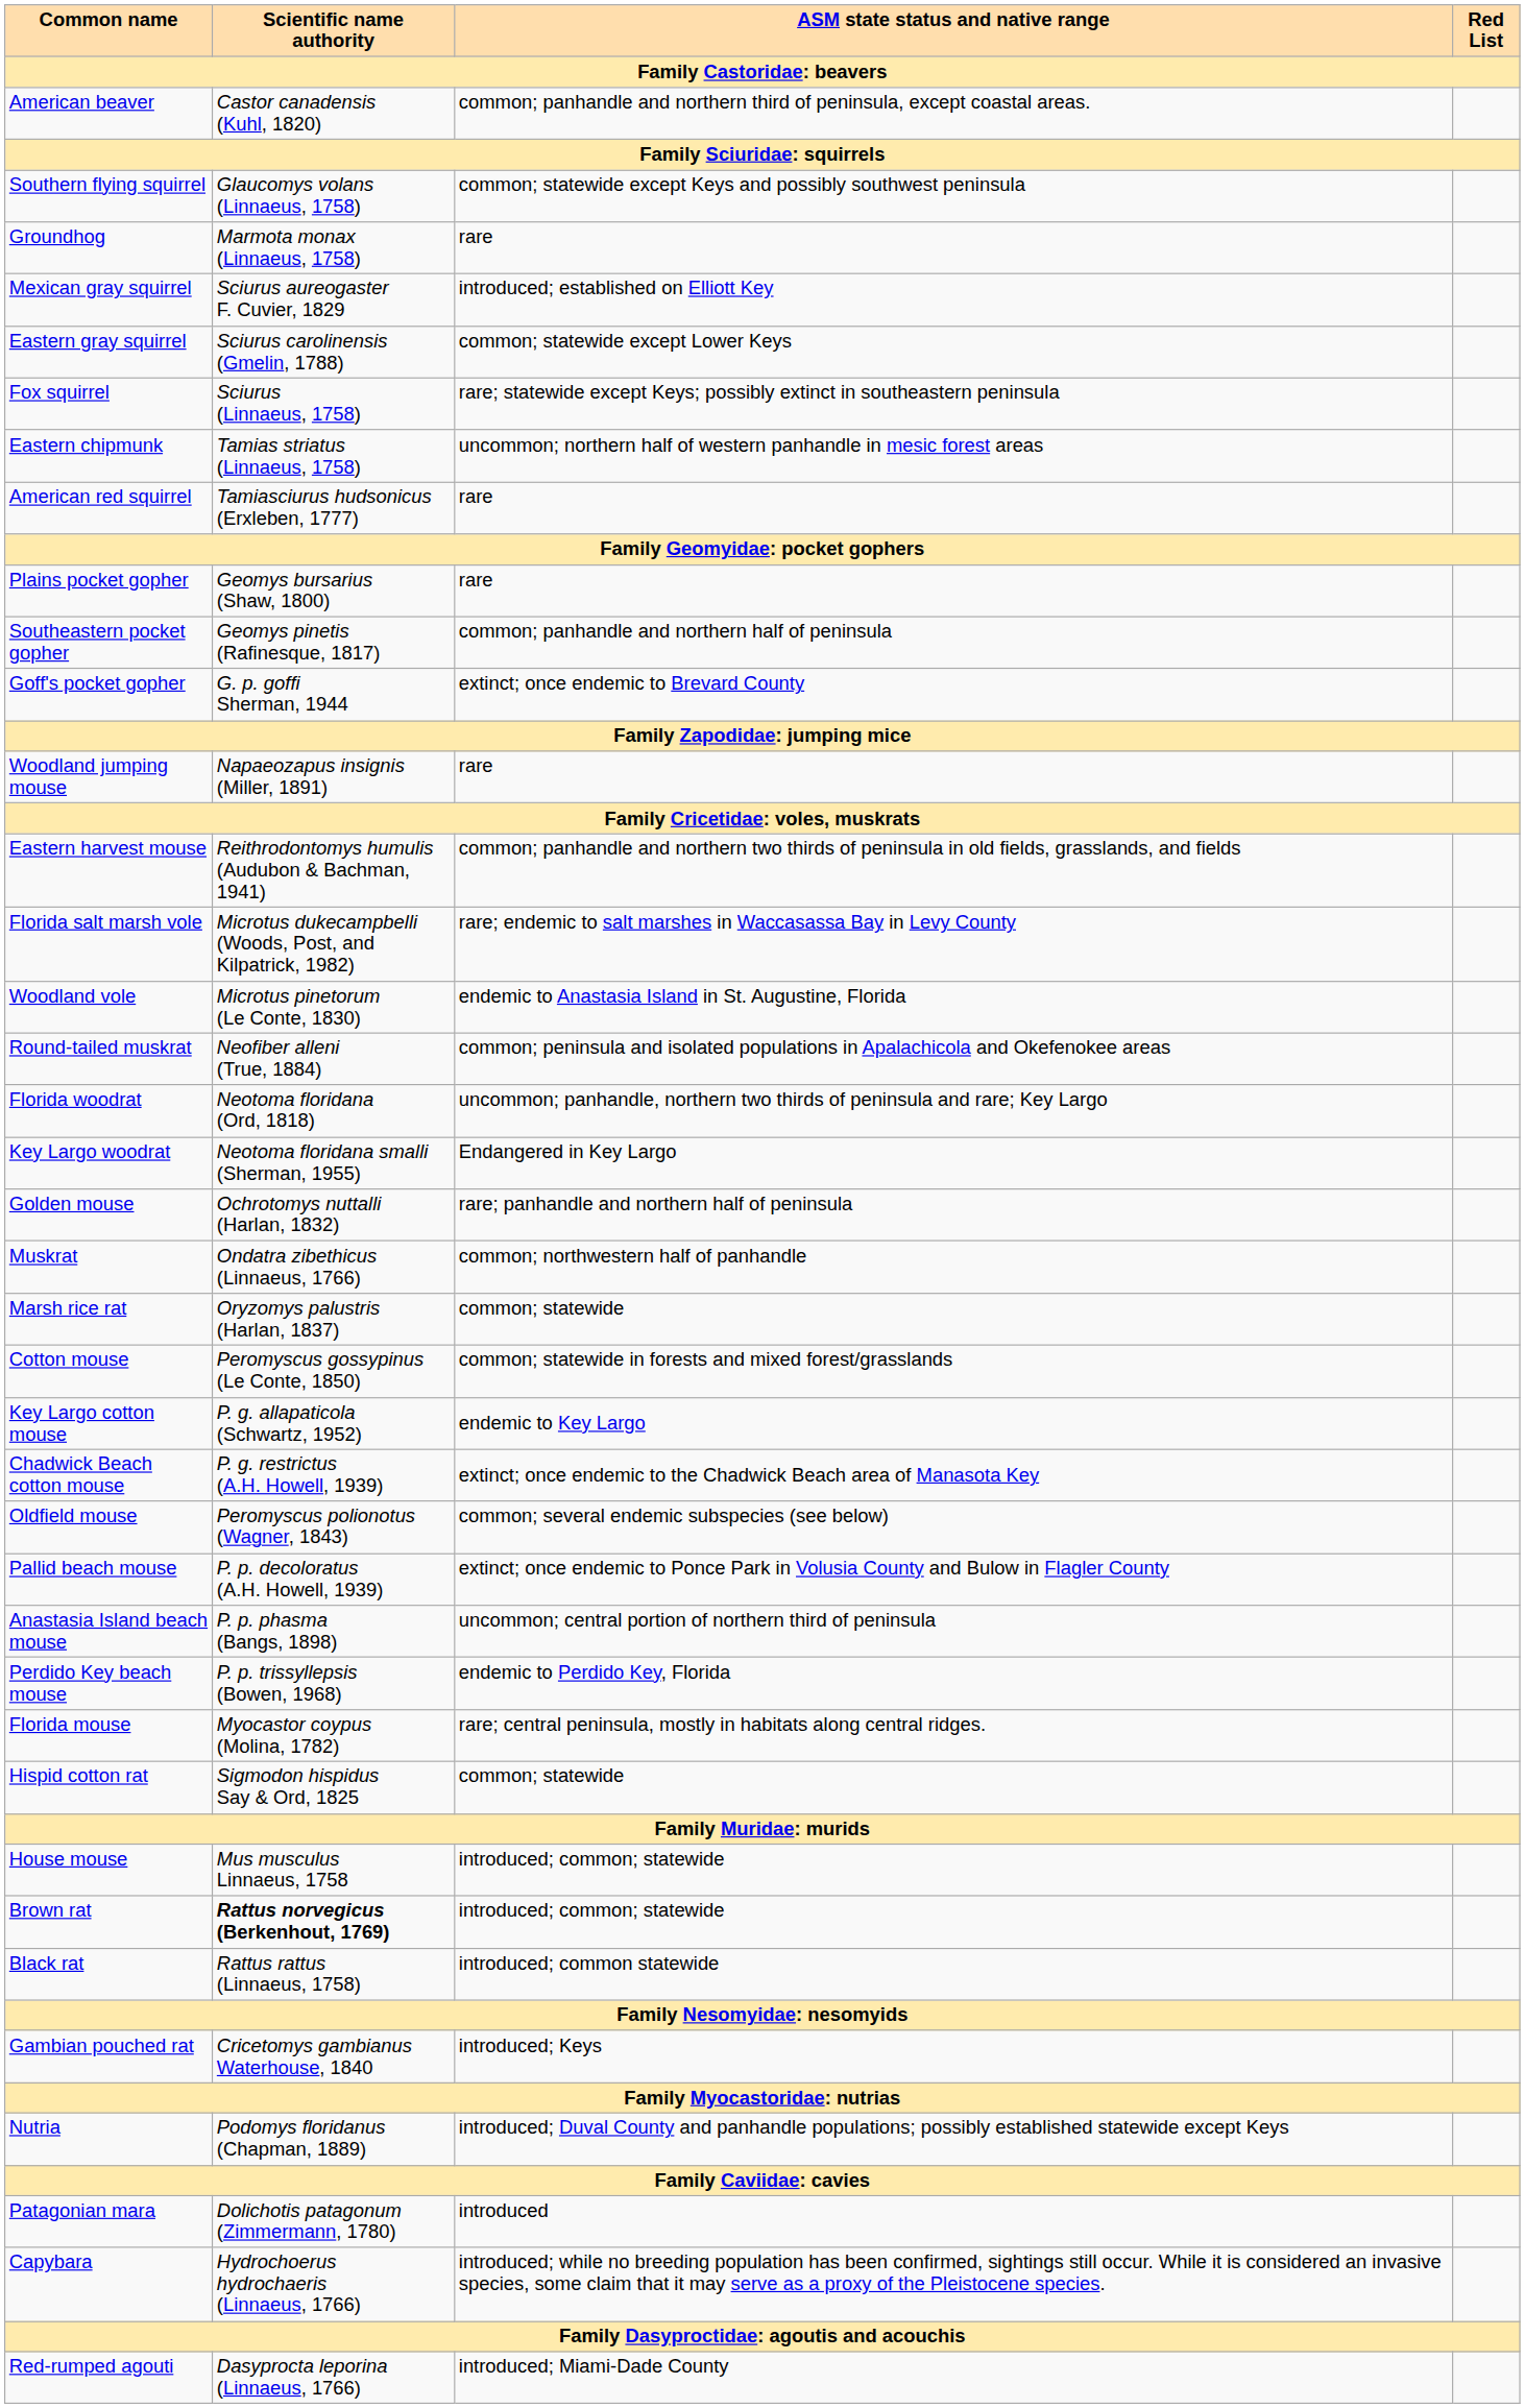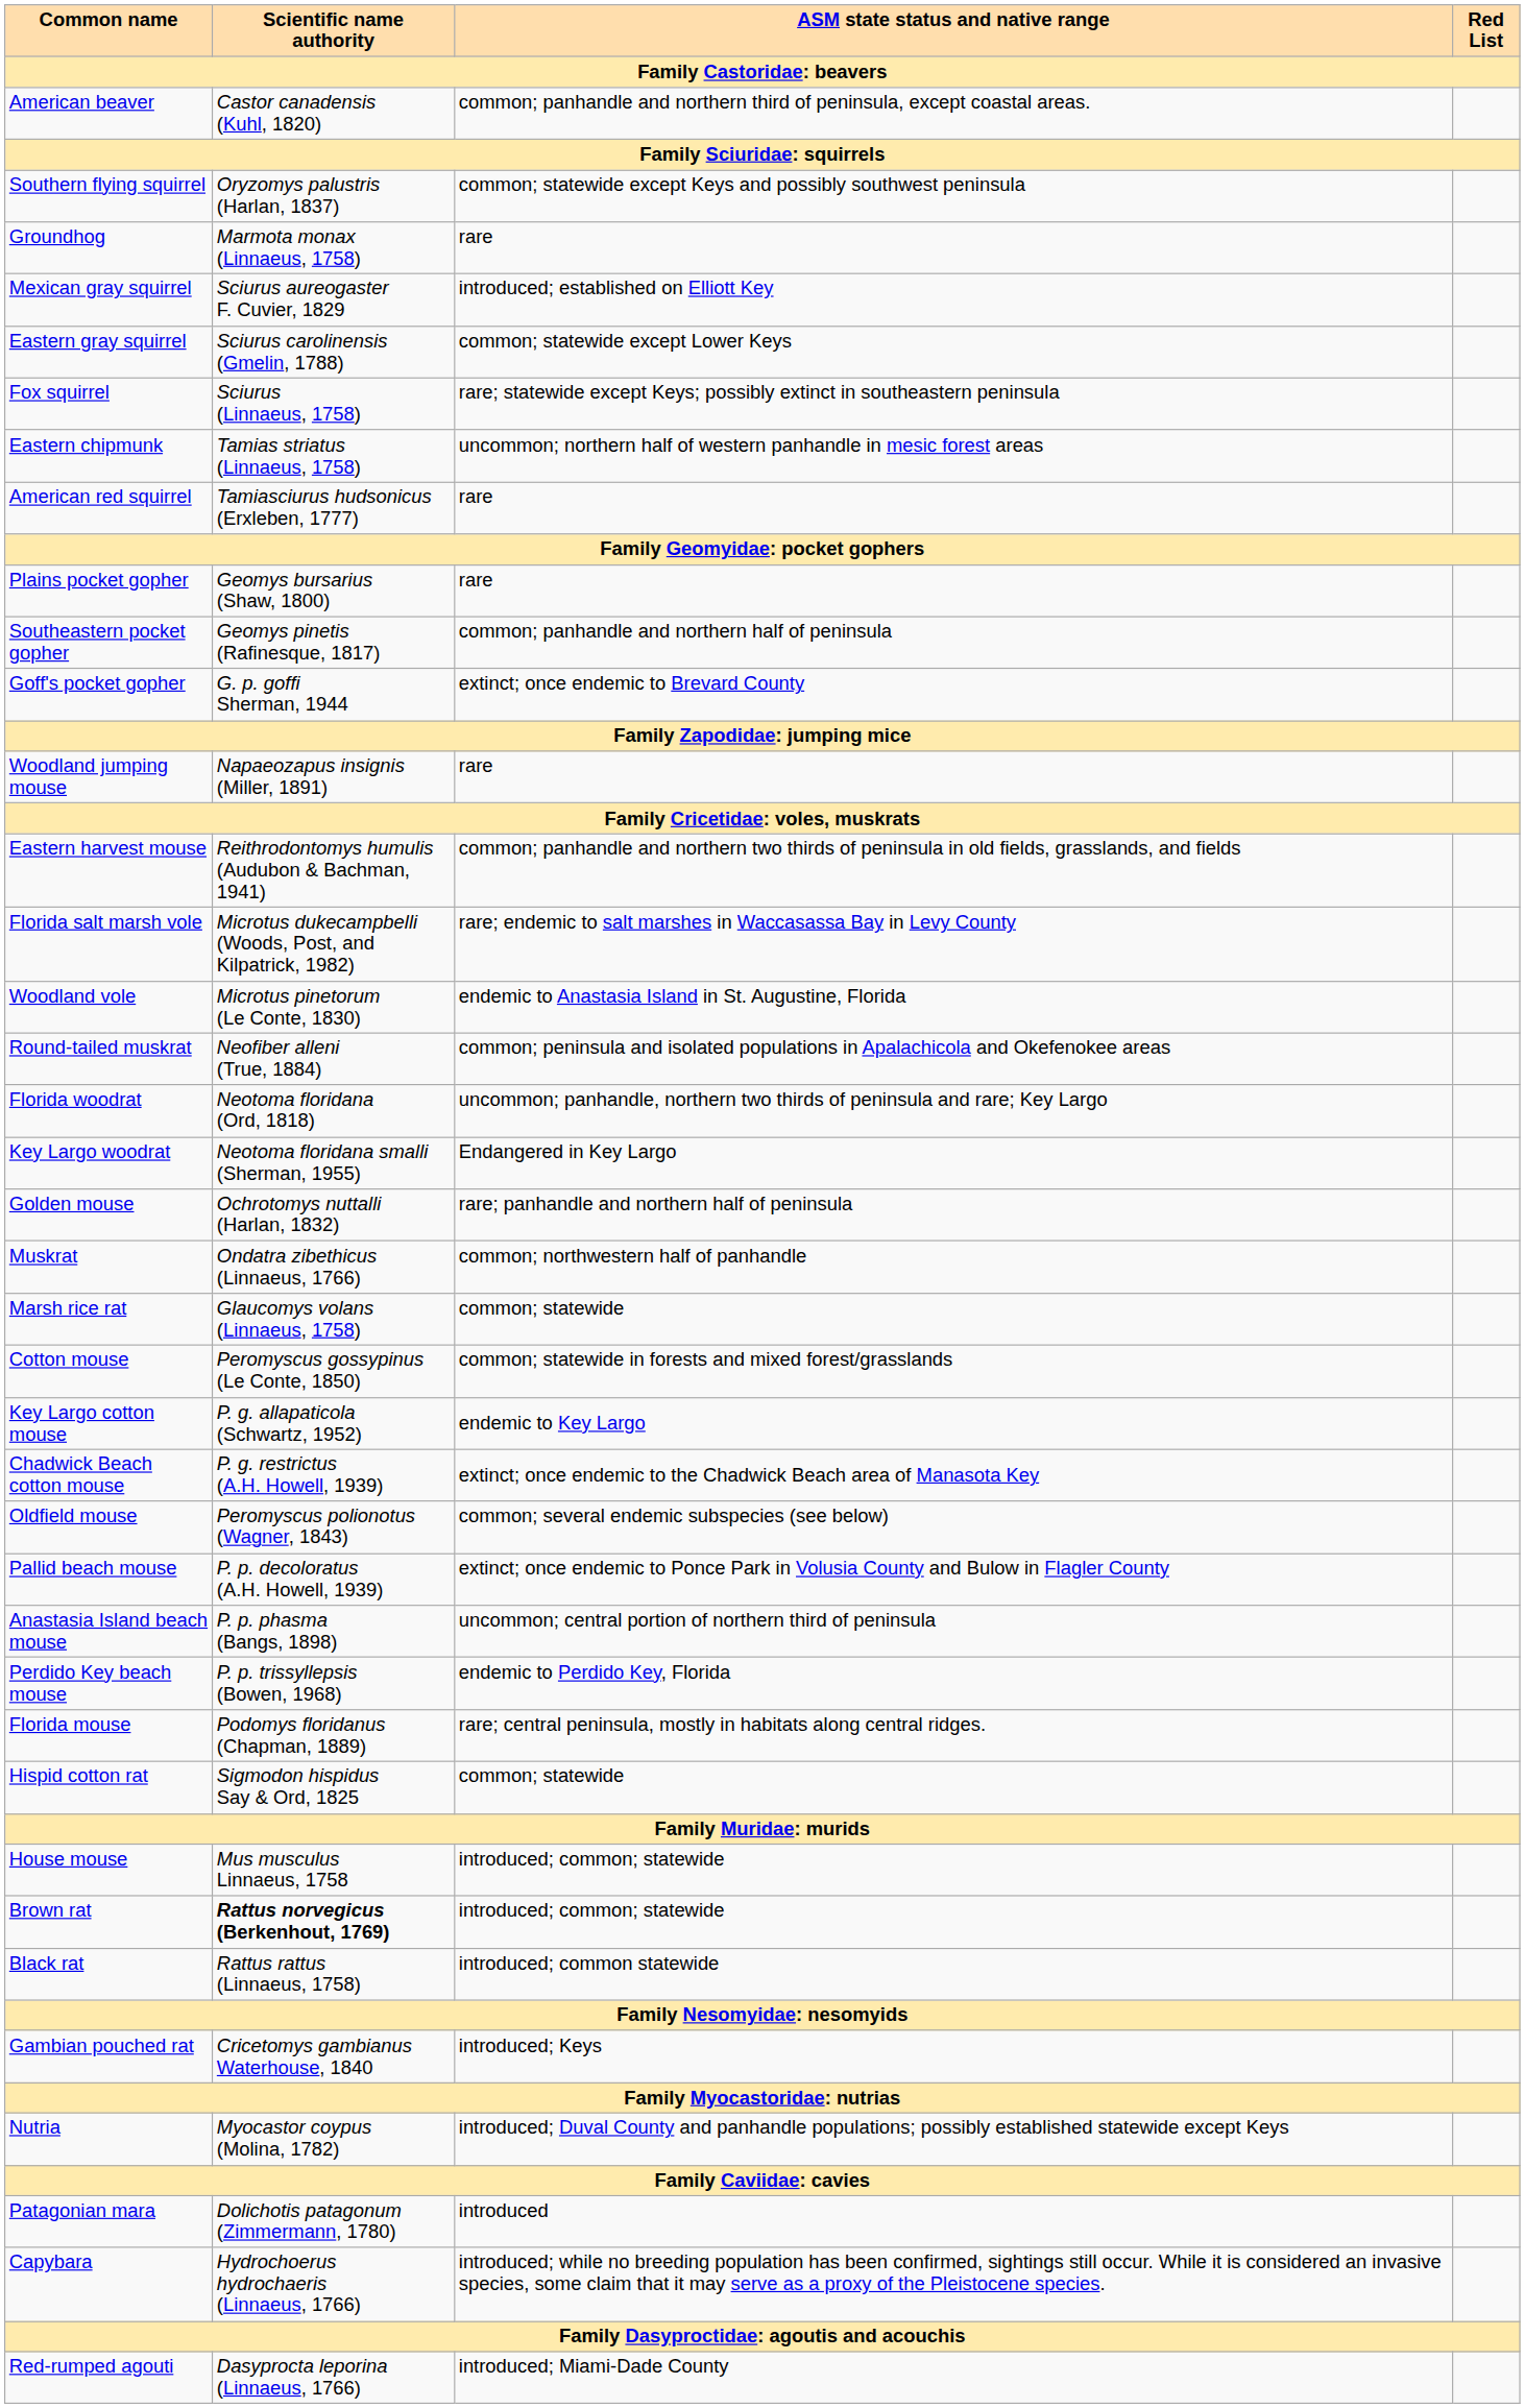Southern flying squirrel | Scientific name authority: Glaucomys volans (Linnaeus, 1758) -> Oryzomys palustris (Harlan, 1837)
Marsh rice rat | Scientific name authority: Oryzomys palustris (Harlan, 1837) -> Glaucomys volans (Linnaeus, 1758)
Florida mouse | Scientific name authority: Myocastor coypus (Molina, 1782) -> Podomys floridanus (Chapman, 1889)
Nutria | Scientific name authority: Podomys floridanus (Chapman, 1889) -> Myocastor coypus (Molina, 1782)
